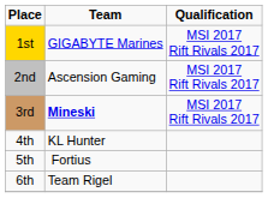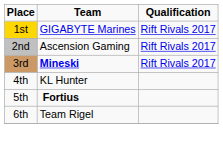1st | Qualification: MSI 2017 Rift Rivals 2017 -> Rift Rivals 2017
2nd | Qualification: MSI 2017 Rift Rivals 2017 -> Rift Rivals 2017
3rd | Qualification: MSI 2017 Rift Rivals 2017 -> Rift Rivals 2017
5th | Team: normal -> bold
